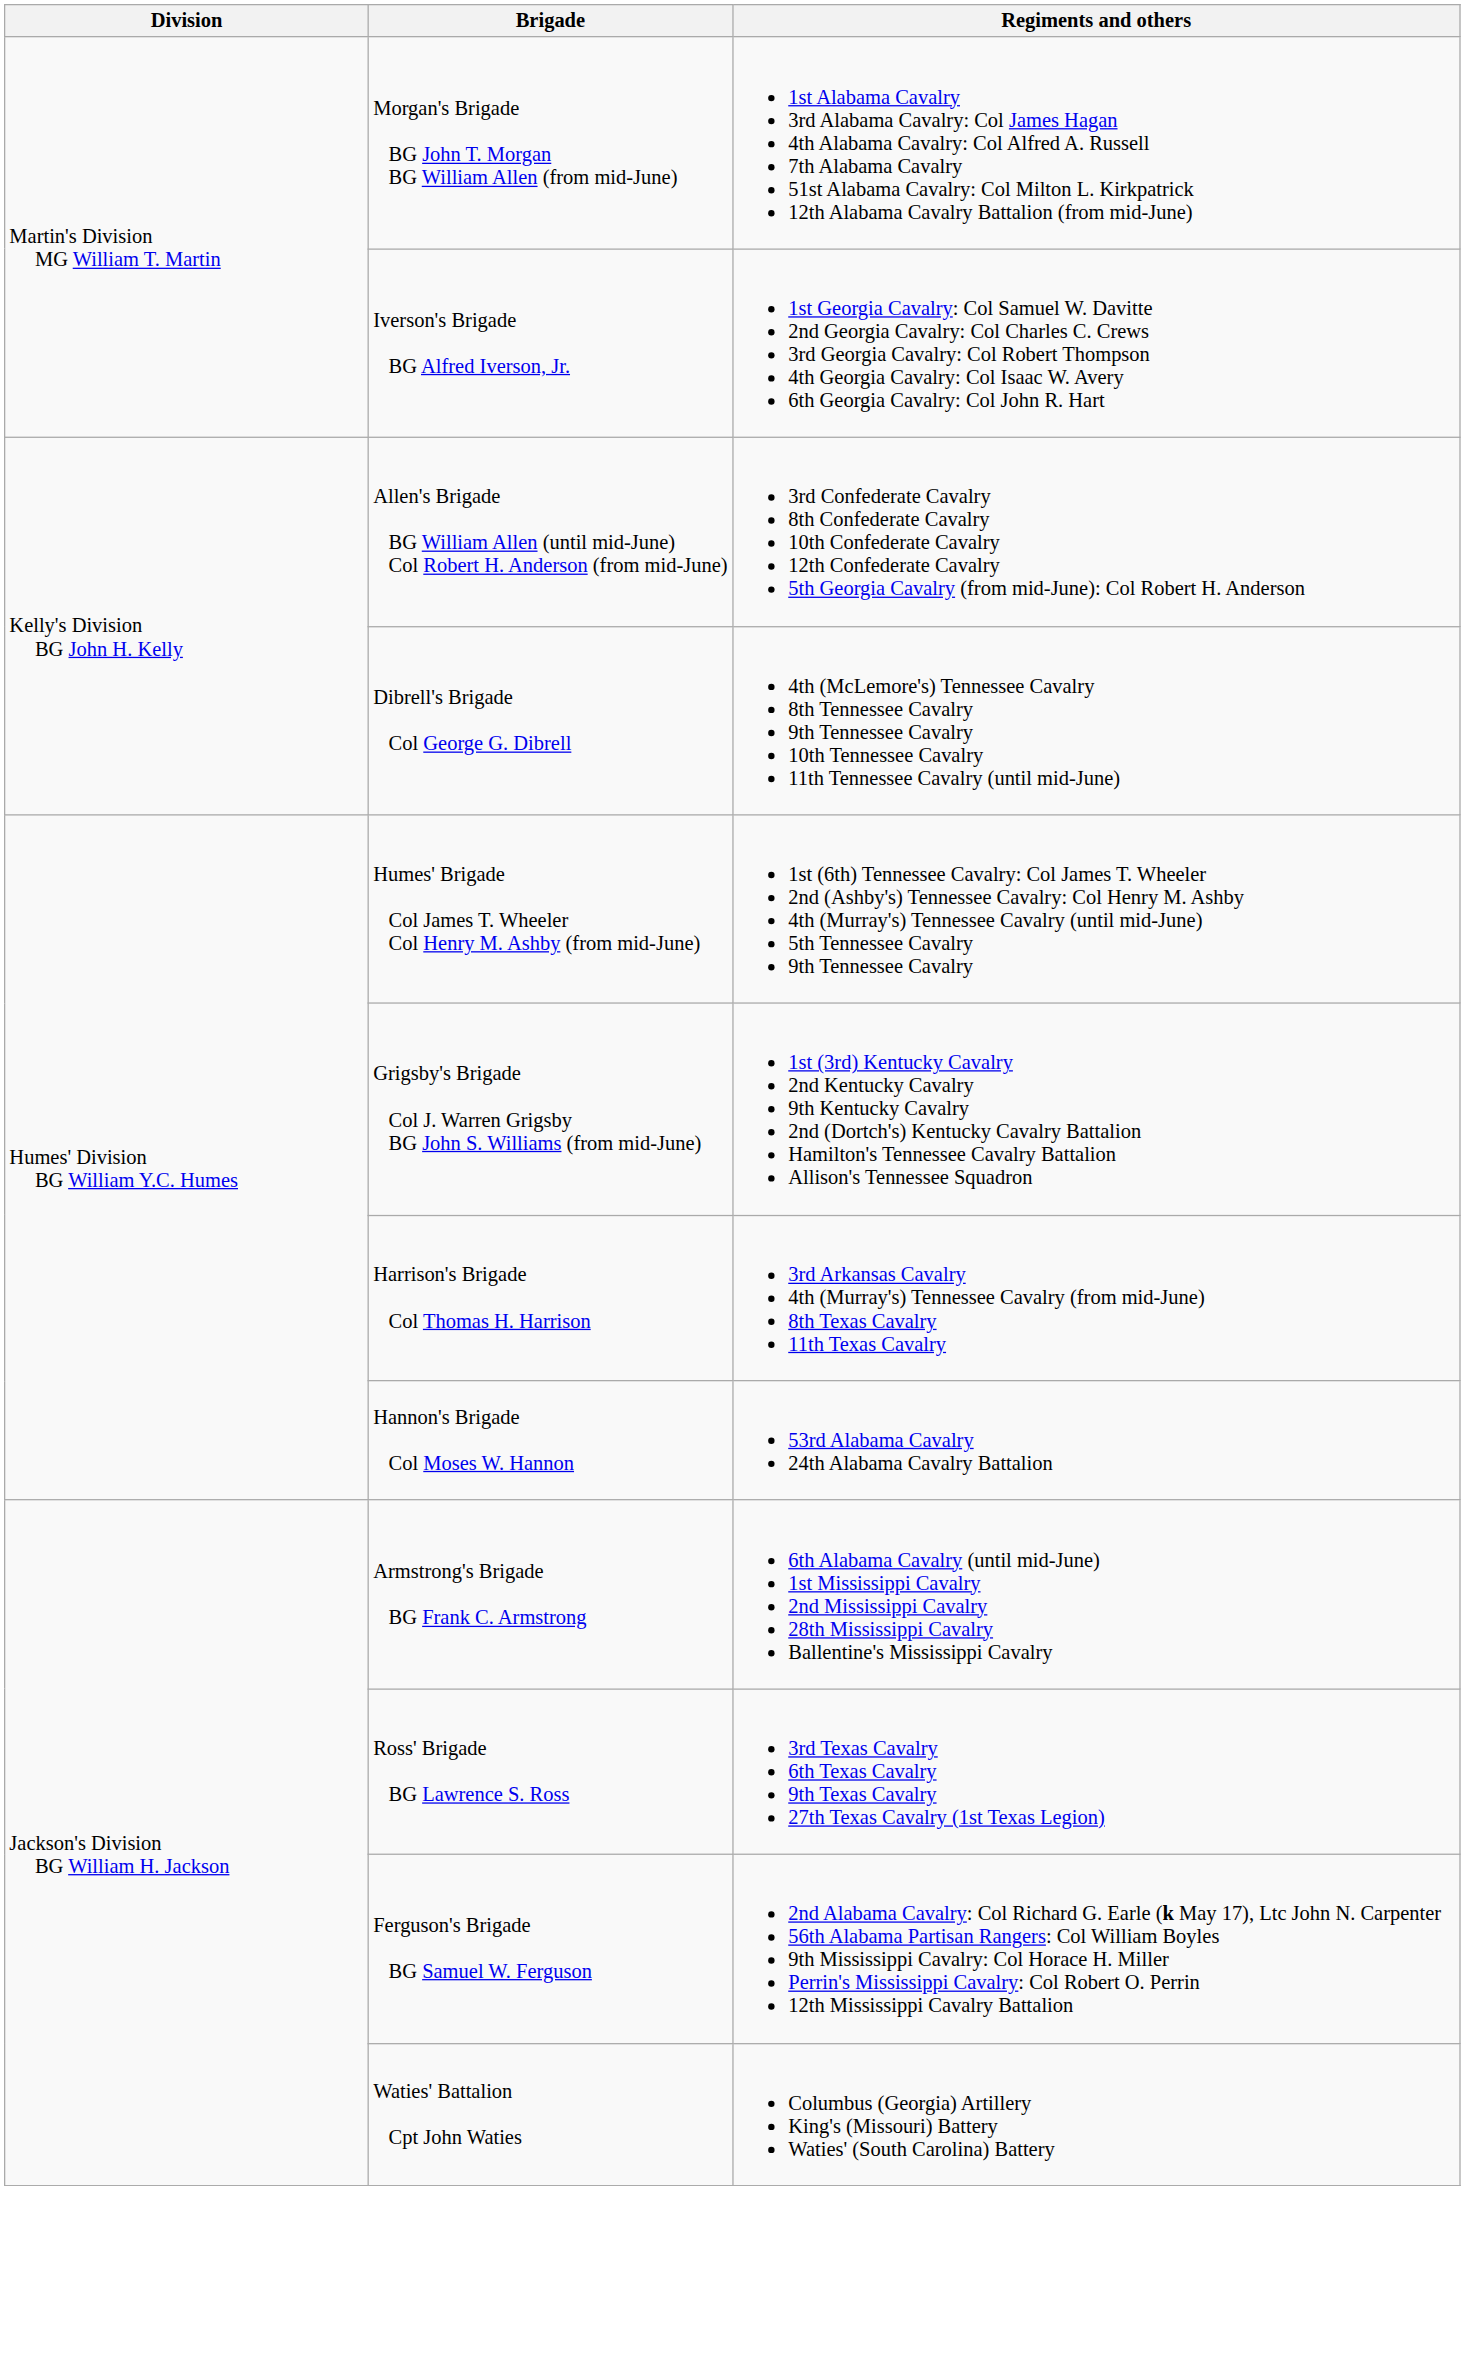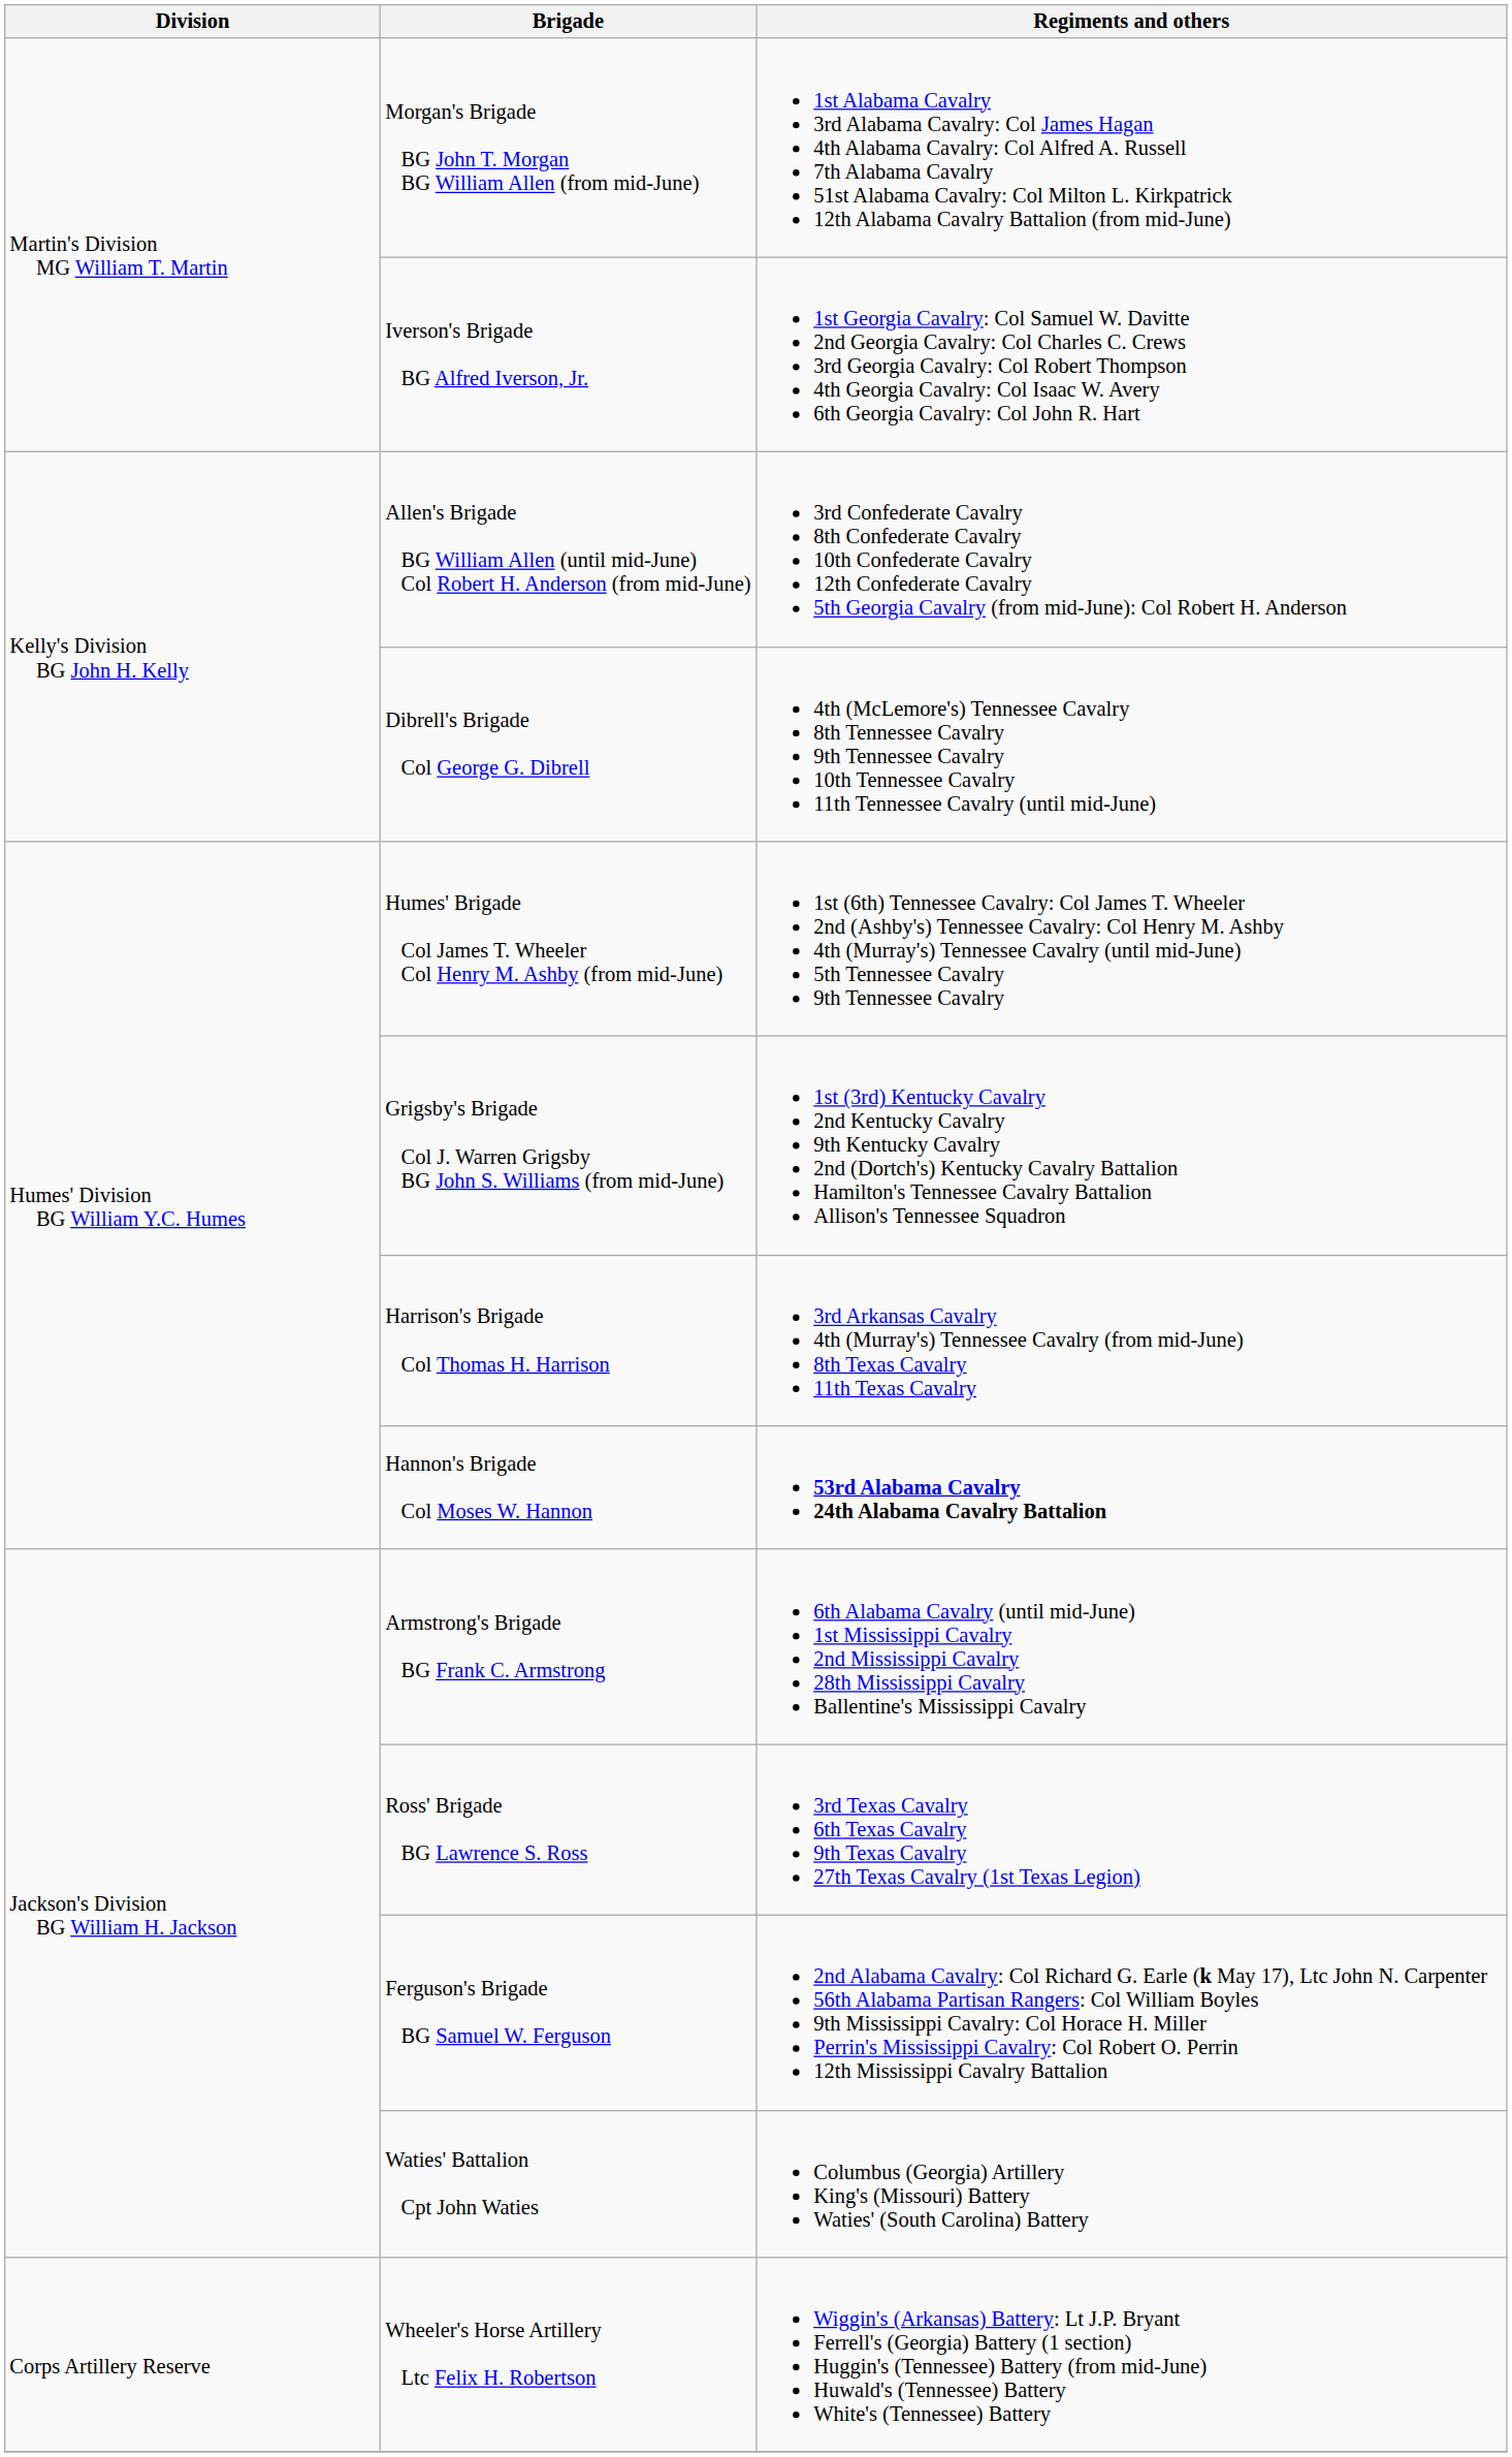Hannon's Brigade Col Moses W. Hannon | Regiments and others: normal -> bold
+ row: Corps Artillery Reserve | Wheeler's Horse Artillery Ltc Felix H. Robertson | Wiggin's (Arkansas) Battery: Lt J.P. Bryant Ferrell's (Georgia) Battery (1 section) Huggin's (Tennessee) Battery (from mid-June) Huwald's (Tennessee) Battery White's (Tennessee) Battery
